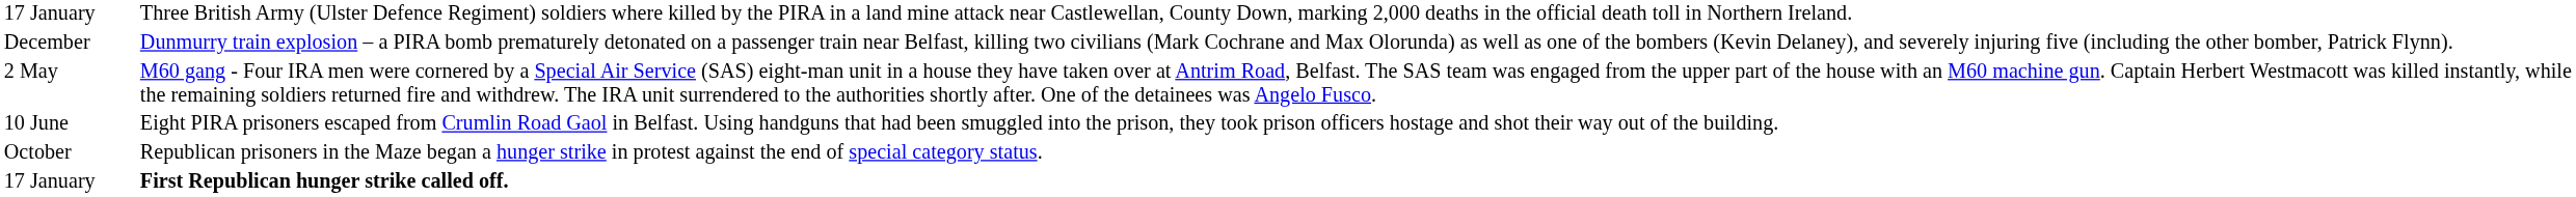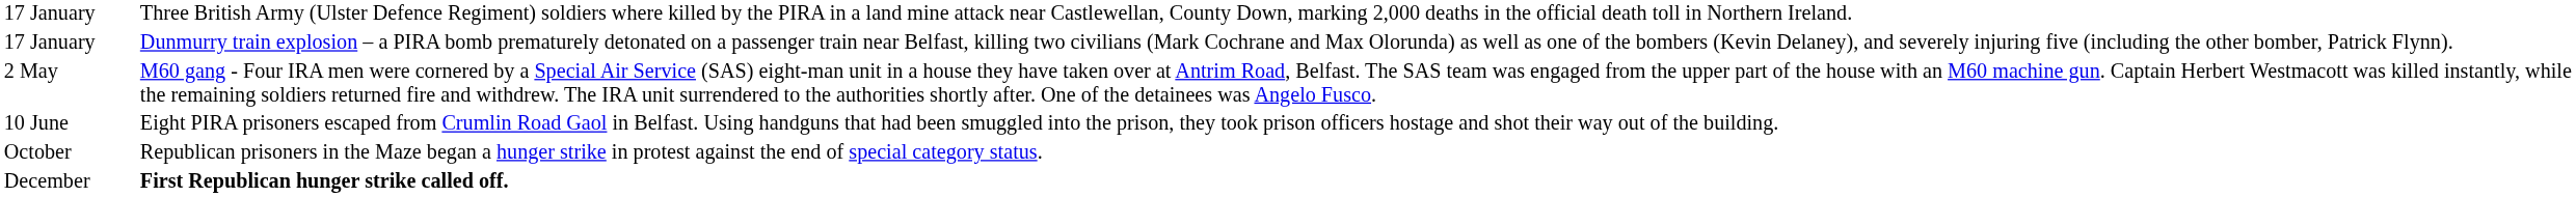row 2 | column 1: December -> 17 January
row 6 | column 1: 17 January -> December
